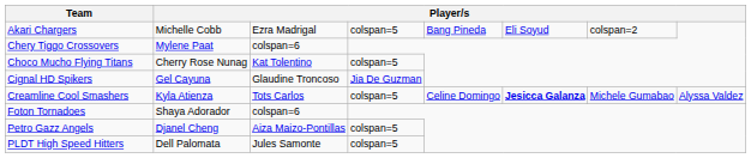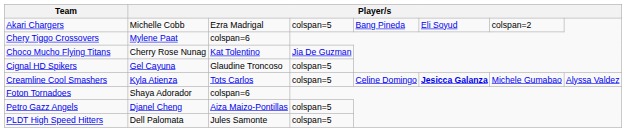Choco Mucho Flying Titans | column 4: colspan=5 -> Jia De Guzman
Cignal HD Spikers | column 4: Jia De Guzman -> colspan=5
